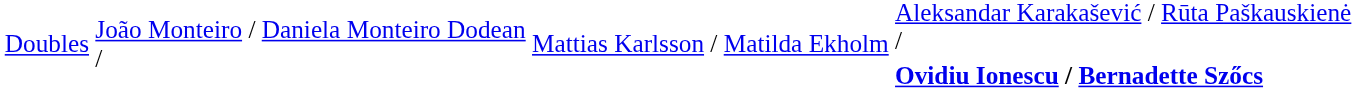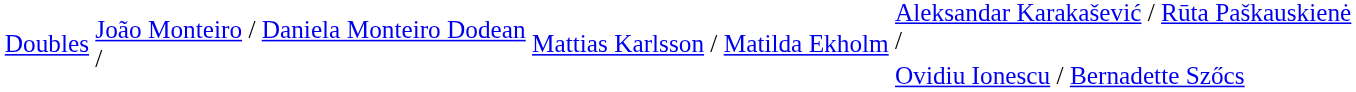row 2 | column 4: bold -> normal
